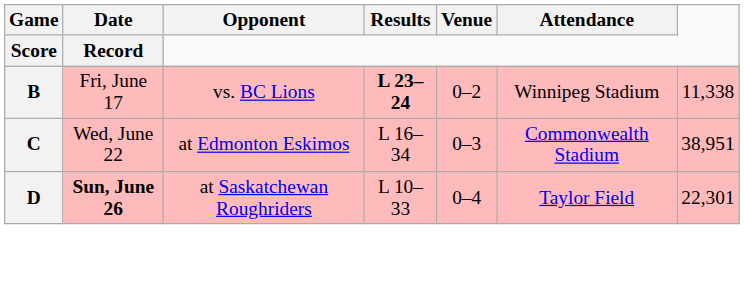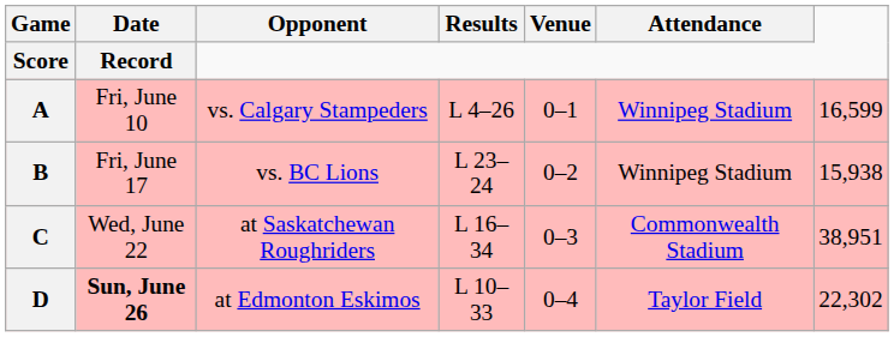+ row: A | Fri, June 10 | vs. Calgary Stampeders | L 4–26 | 0–1 | Winnipeg Stadium | 16,599
B | Results: bold -> normal
B | column 7: 11,338 -> 15,938
C | Opponent: at Edmonton Eskimos -> at Saskatchewan Roughriders
D | Opponent: at Saskatchewan Roughriders -> at Edmonton Eskimos
D | column 7: 22,301 -> 22,302
